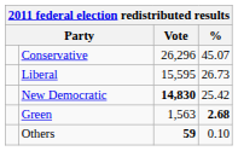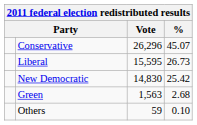New Democratic | Vote: bold -> normal
Green | %: bold -> normal
Others | Vote: bold -> normal
